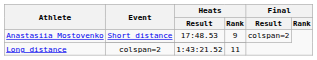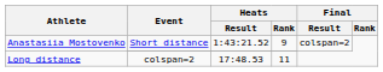Anastasiia Mostovenko / Short distance | Heats / Result: 17:48.53 -> 1:43:21.52
Long distance | Heats / Result: 1:43:21.52 -> 17:48.53
